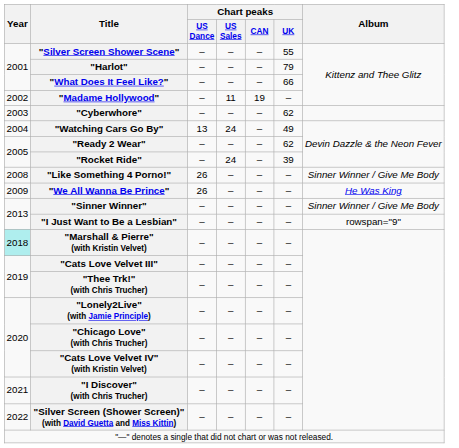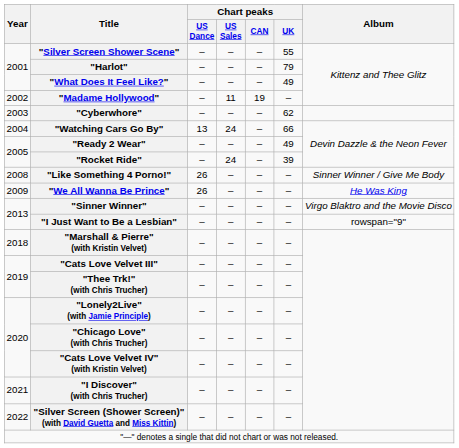"What Does It Feel Like?" | Chart peaks / UK: 66 -> 49
"Watching Cars Go By" | Chart peaks / UK: 49 -> 66
"Ready 2 Wear" | Chart peaks / UK: 62 -> 49
"Sinner Winner" | Album: Sinner Winner / Give Me Body -> Virgo Blaktro and the Movie Disco
"Marshall & Pierre" (with Kristin Velvet) | Year: paleturquoise background -> no background
